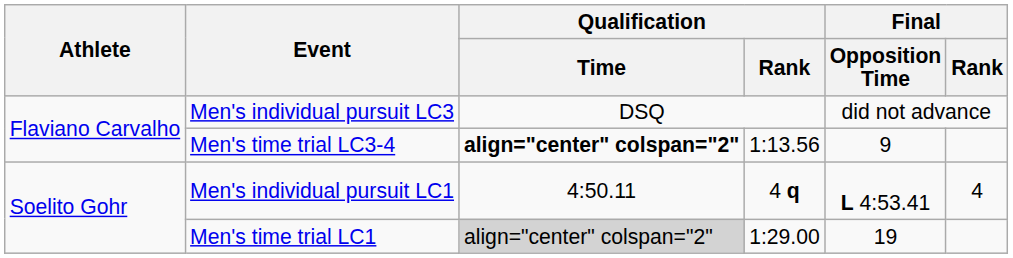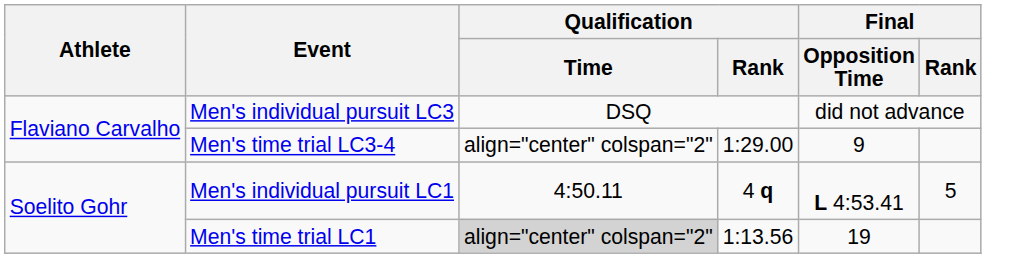Men's time trial LC3-4 | Qualification / Time: bold -> normal
Men's time trial LC3-4 | Qualification / Rank: 1:13.56 -> 1:29.00
Men's individual pursuit LC1 | Final / Rank: 4 -> 5
Men's time trial LC1 | Qualification / Rank: 1:29.00 -> 1:13.56
